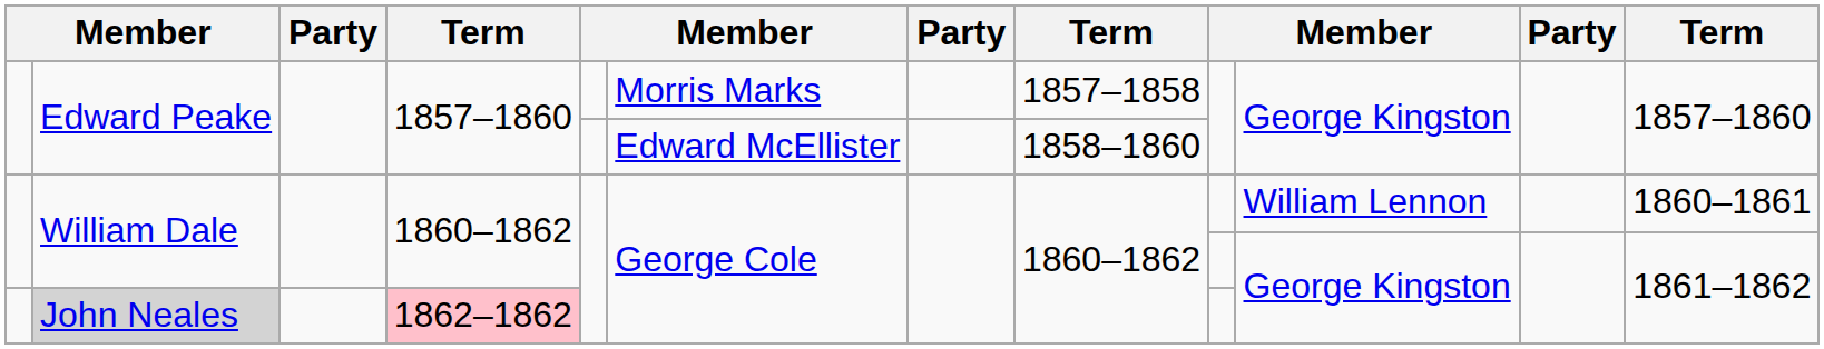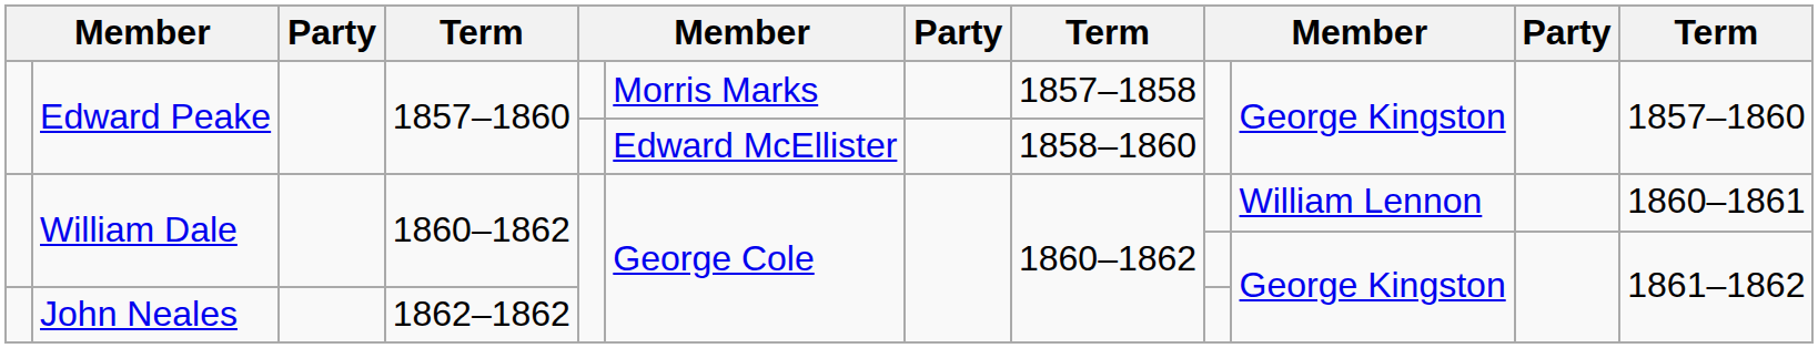John Neales | column 2: lightgrey background -> no background
John Neales | column 4: pink background -> no background
